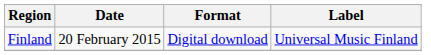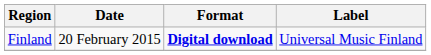Finland | Format: normal -> bold
